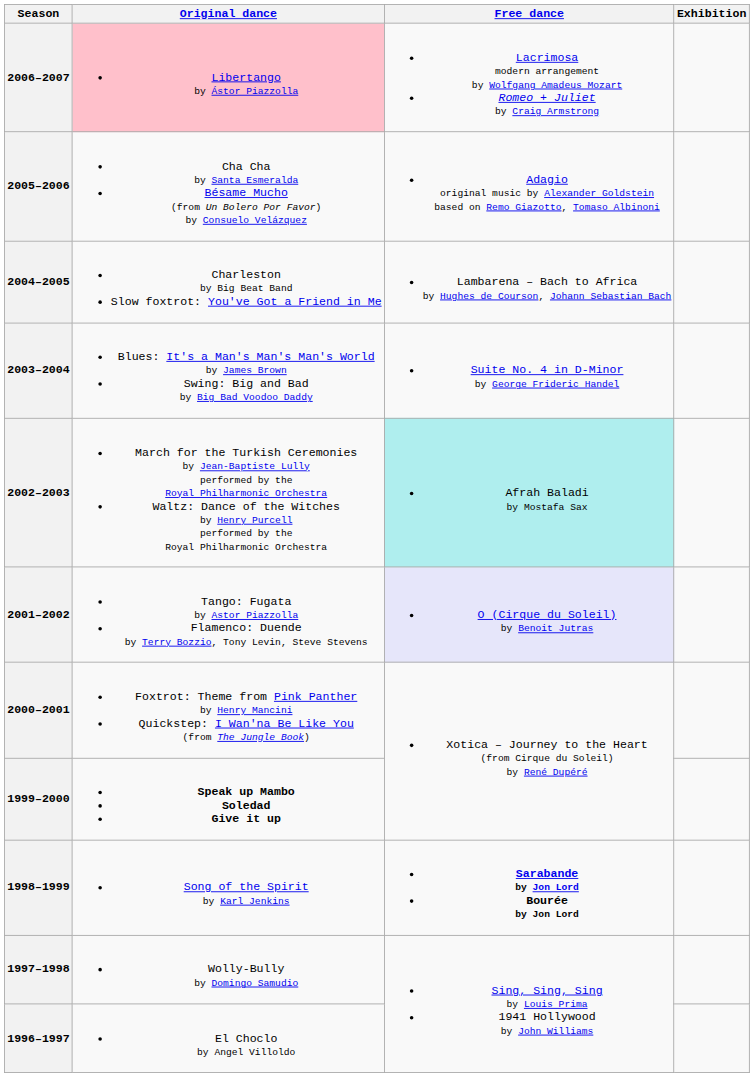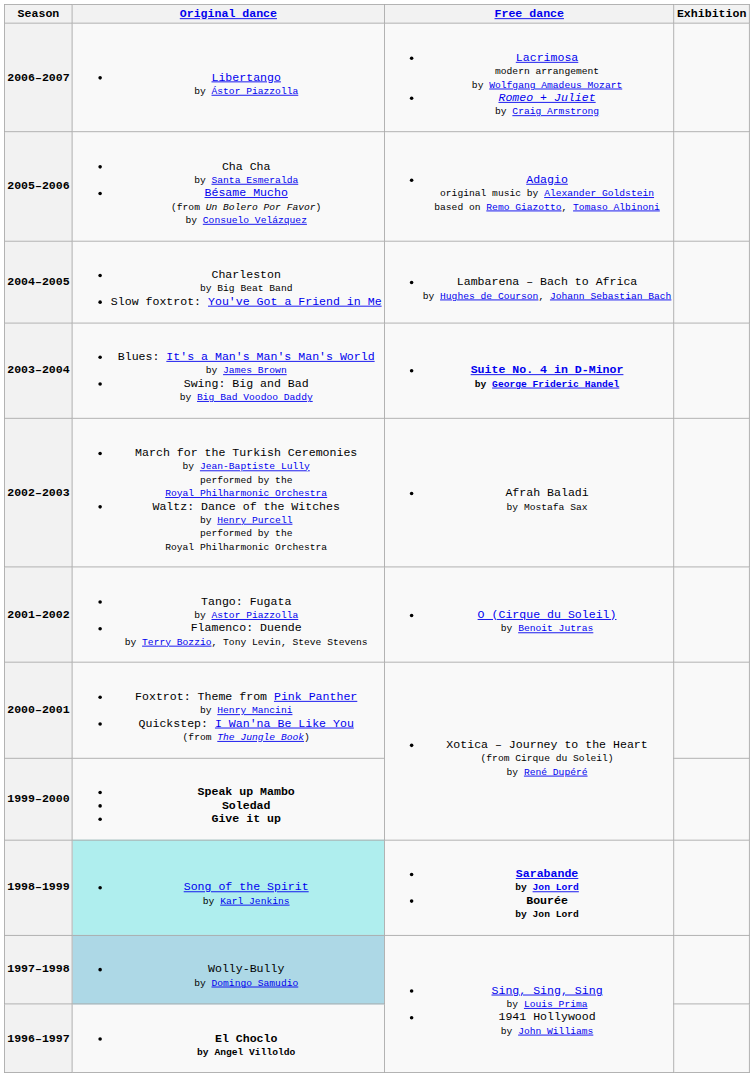2006–2007 | Original dance: pink background -> no background
2003–2004 | Free dance: normal -> bold
2002–2003 | Free dance: paleturquoise background -> no background
2001–2002 | Free dance: lavender background -> no background
1998–1999 | Original dance: no background -> paleturquoise background
1997–1998 | Original dance: no background -> lightblue background
1996–1997 | Original dance: normal -> bold
